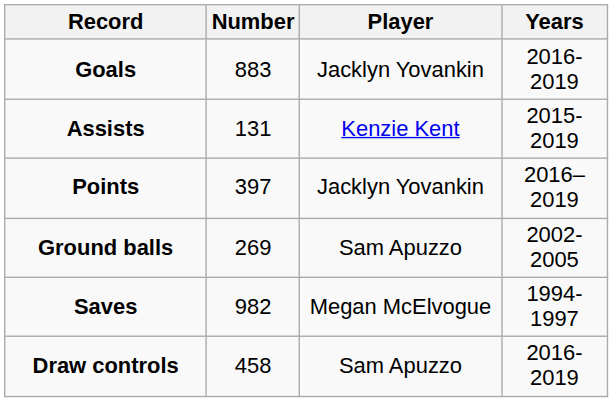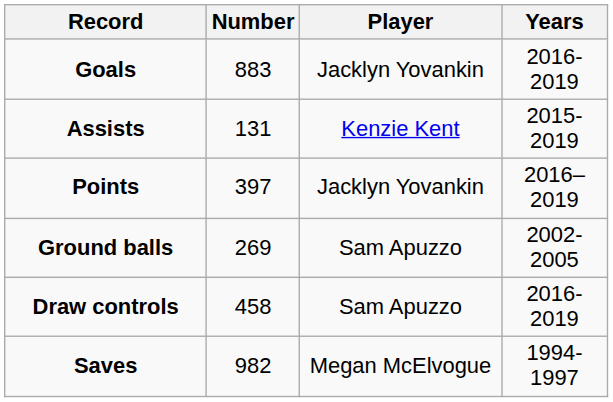rows swapped: Draw controls <-> Saves
